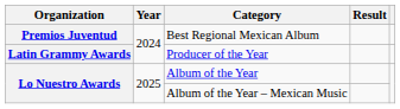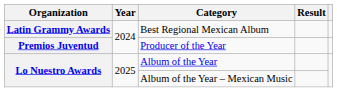Best Regional Mexican Album | Organization: Premios Juventud -> Latin Grammy Awards
Producer of the Year | Organization: Latin Grammy Awards -> Premios Juventud
